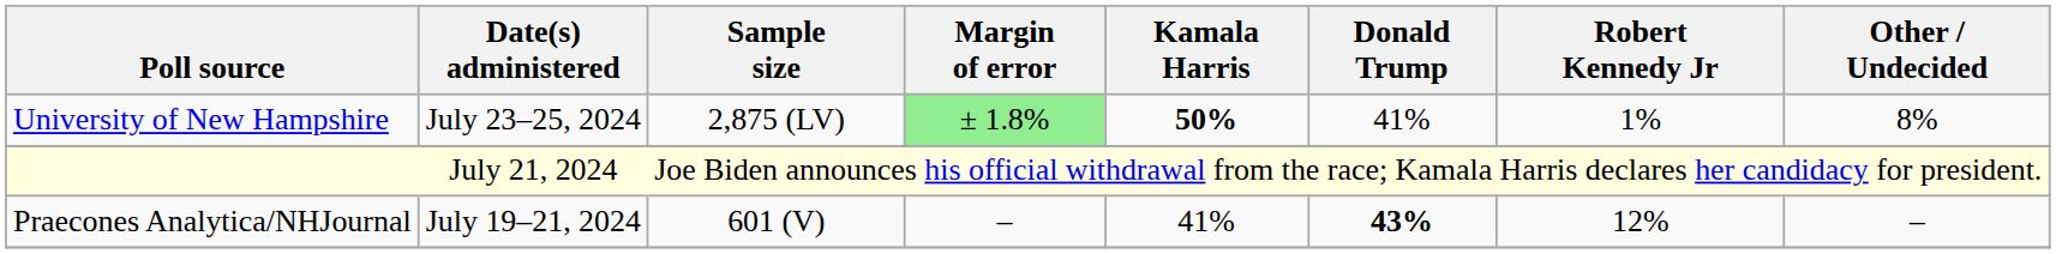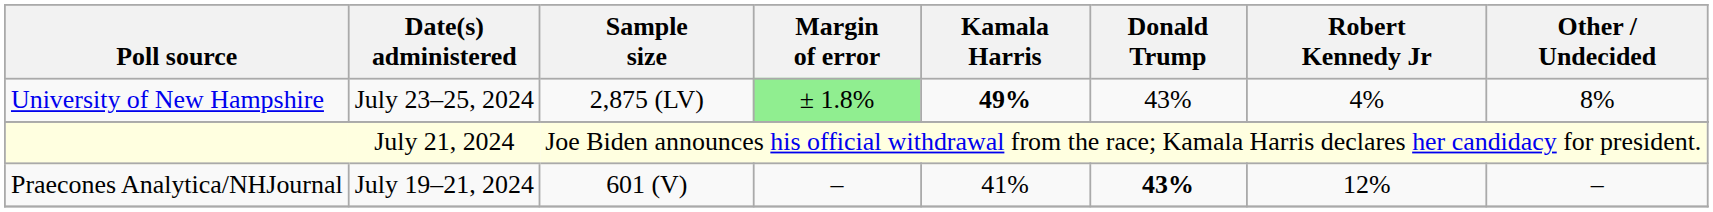University of New Hampshire | Kamala Harris: 50% -> 49%
University of New Hampshire | Donald Trump: 41% -> 43%
University of New Hampshire | Robert Kennedy Jr: 1% -> 4%
